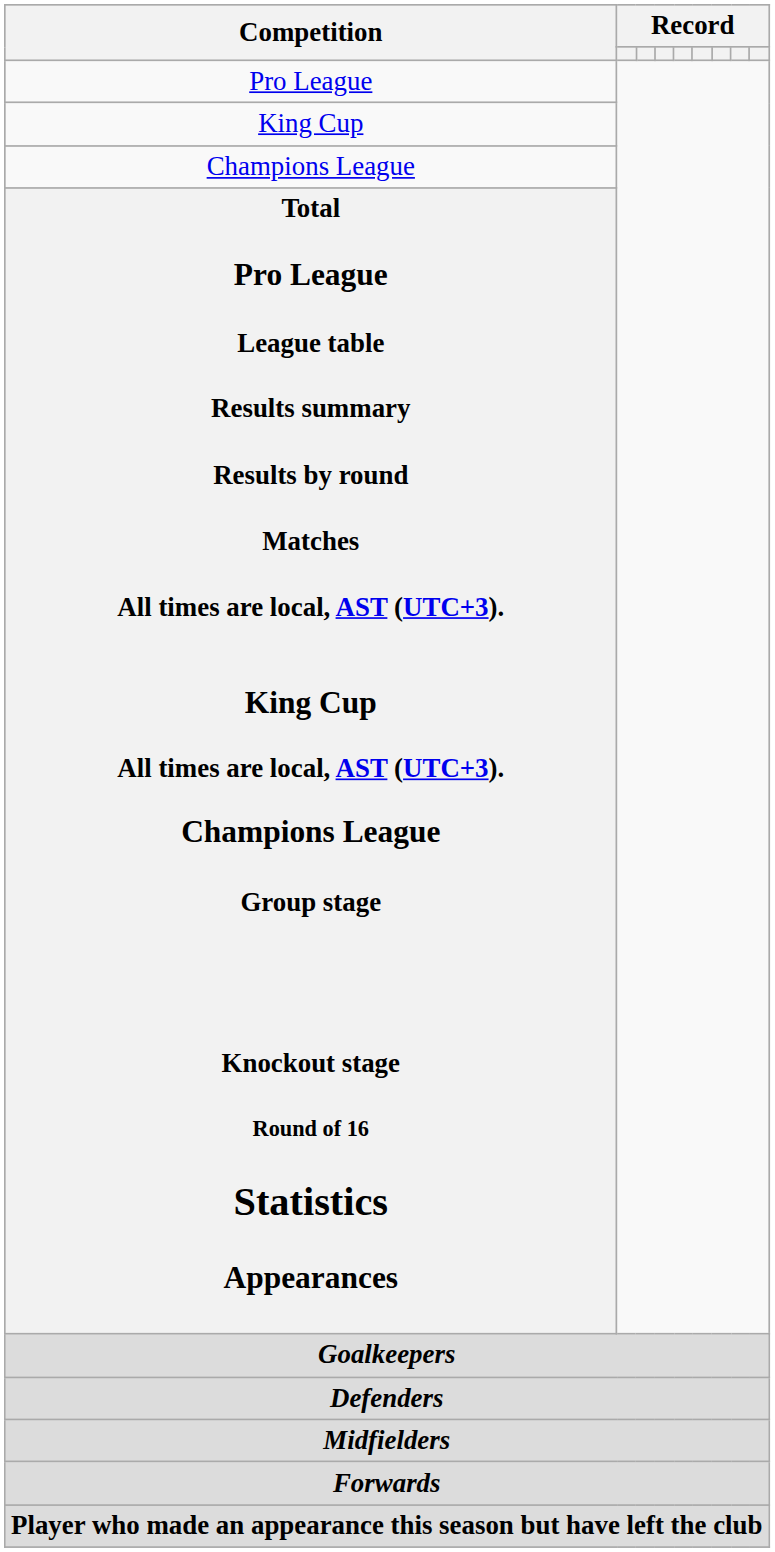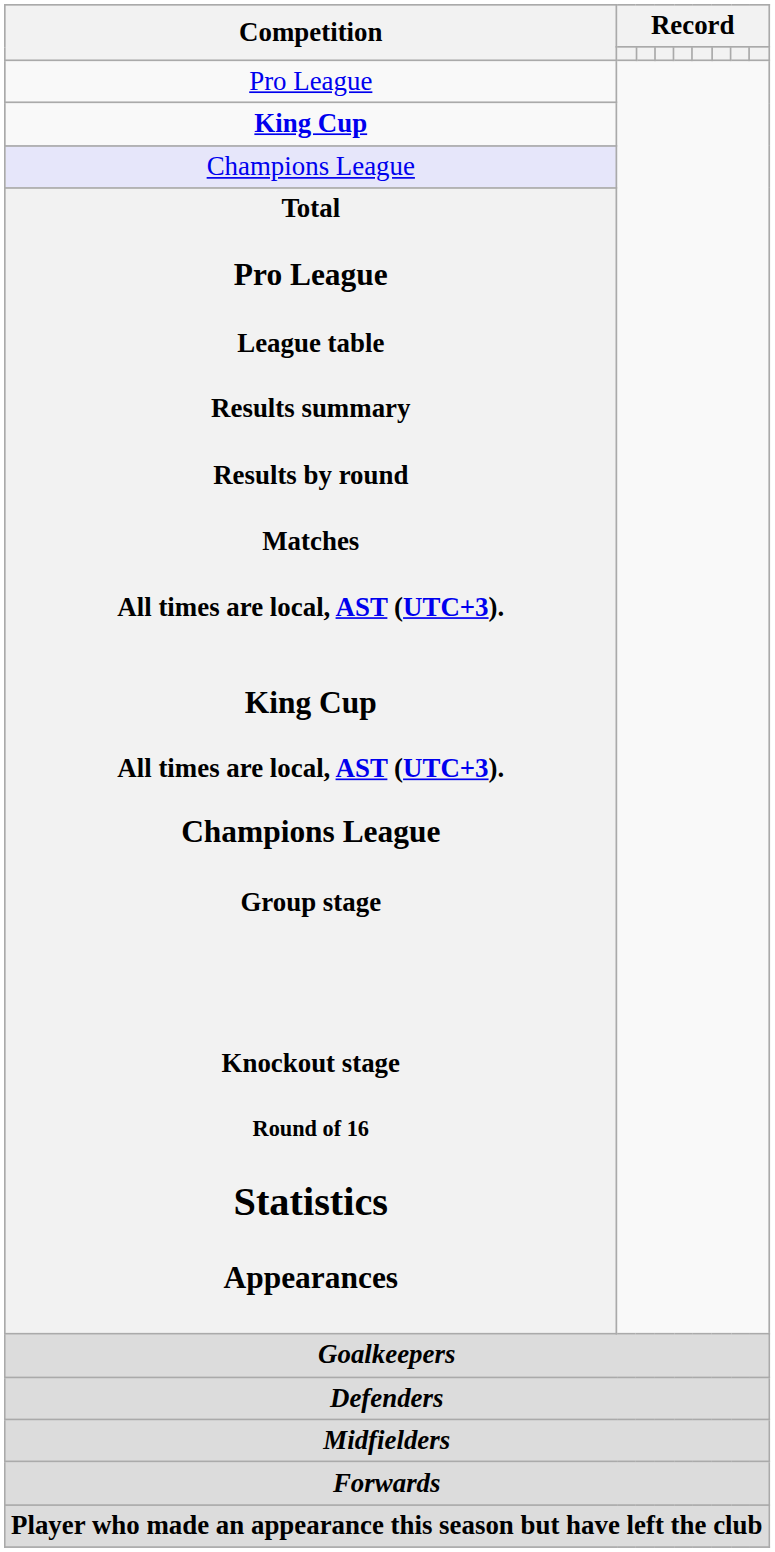King Cup | Competition: normal -> bold
Champions League | Competition: no background -> lavender background
